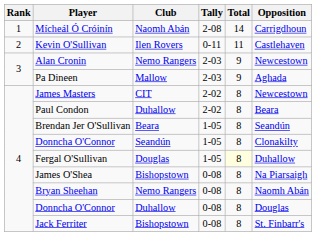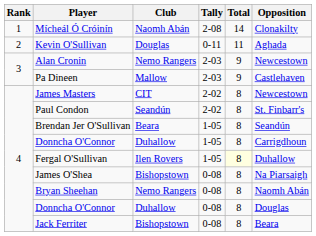Mícheál Ó Cróinín | Opposition: Carrigdhoun -> Clonakilty
Kevin O'Sullivan | Club: Ilen Rovers -> Douglas
Kevin O'Sullivan | Opposition: Castlehaven -> Aghada
Pa Dineen | Opposition: Aghada -> Castlehaven
Paul Condon | Club: Duhallow -> Seandún
Paul Condon | Opposition: Beara -> St. Finbarr's
Donncha O'Connor / 1-05 | Club: Seandún -> Duhallow
Donncha O'Connor / 1-05 | Opposition: Clonakilty -> Carrigdhoun
Fergal O'Sullivan | Club: Douglas -> Ilen Rovers
Jack Ferriter | Opposition: St. Finbarr's -> Beara
